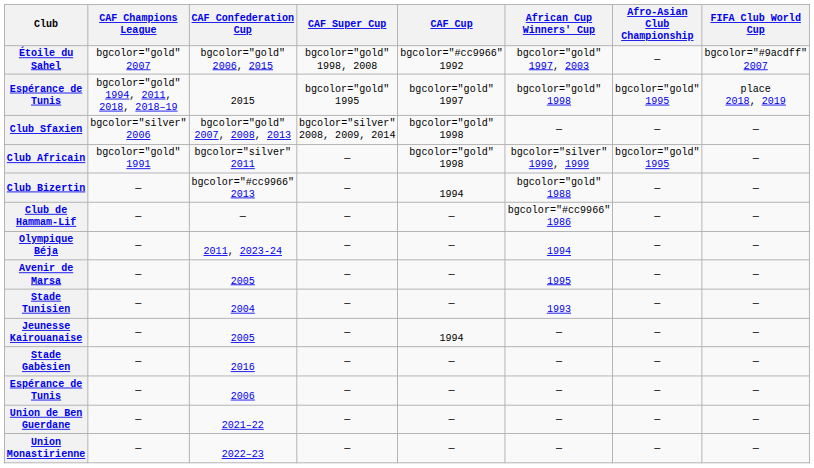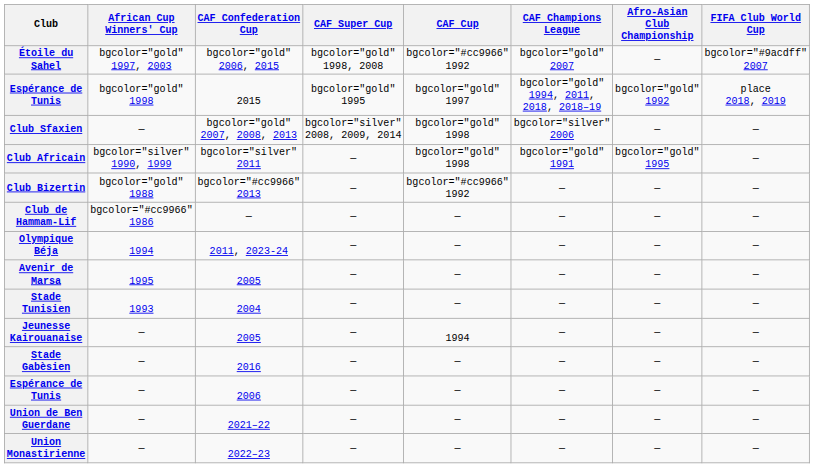columns swapped: CAF Champions League <-> African Cup Winners' Cup
Espérance de Tunis / 2015 | Afro-Asian Club Championship: bgcolor="gold" 1995 -> bgcolor="gold" 1992
Club Bizertin | CAF Cup: 1994 -> bgcolor="#cc9966" 1992
